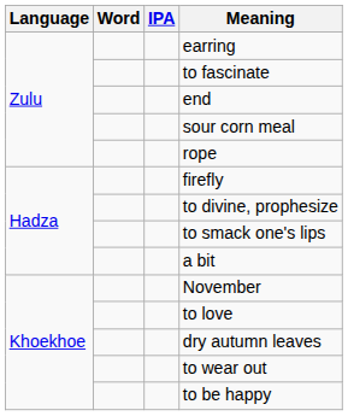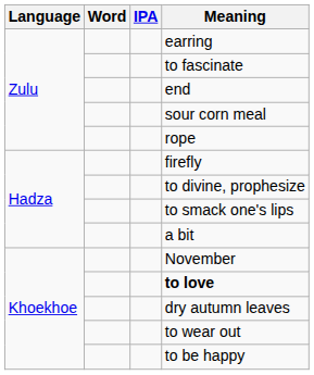row 12 | Meaning: normal -> bold
